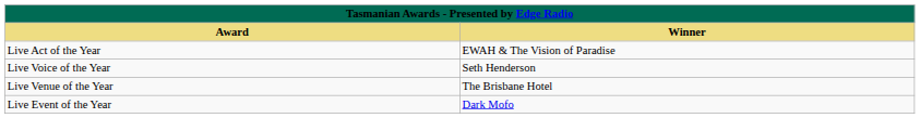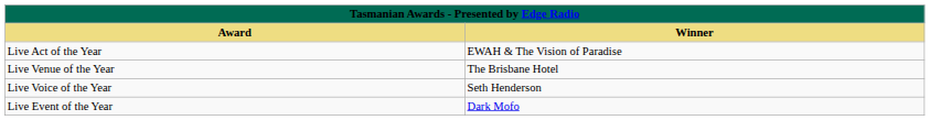rows swapped: Live Voice of the Year <-> Live Venue of the Year
